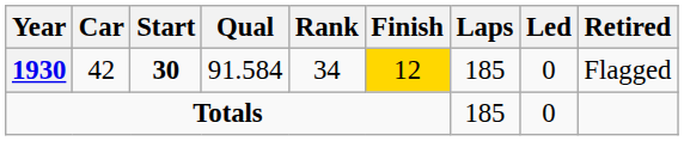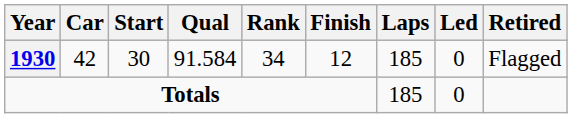1930 | Start: bold -> normal
1930 | Finish: gold background -> no background
